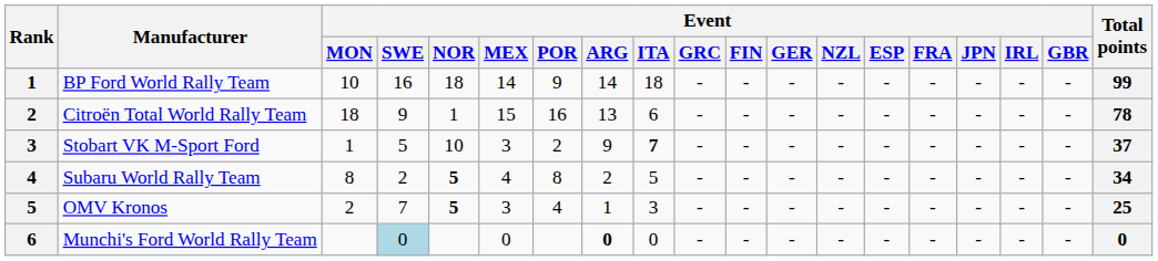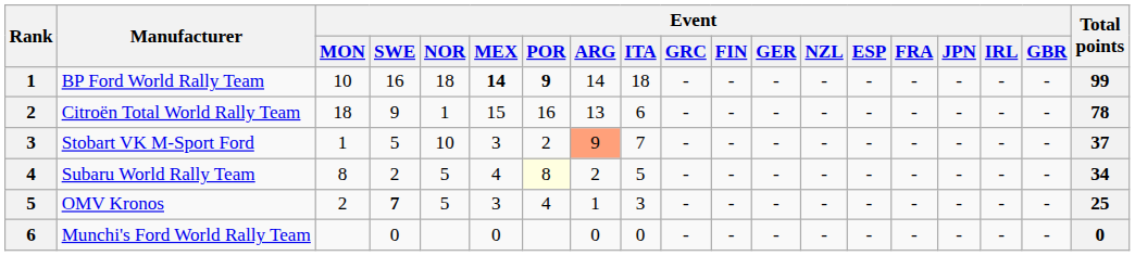BP Ford World Rally Team | Event / MEX: normal -> bold
BP Ford World Rally Team | Event / POR: normal -> bold
Stobart VK M-Sport Ford | Event / ARG: no background -> lightsalmon background
Stobart VK M-Sport Ford | Event / ITA: bold -> normal
Subaru World Rally Team | Event / NOR: bold -> normal
Subaru World Rally Team | Event / POR: no background -> lightyellow background
OMV Kronos | Event / SWE: normal -> bold
OMV Kronos | Event / NOR: bold -> normal
Munchi's Ford World Rally Team | Event / SWE: lightblue background -> no background
Munchi's Ford World Rally Team | Event / ARG: bold -> normal
